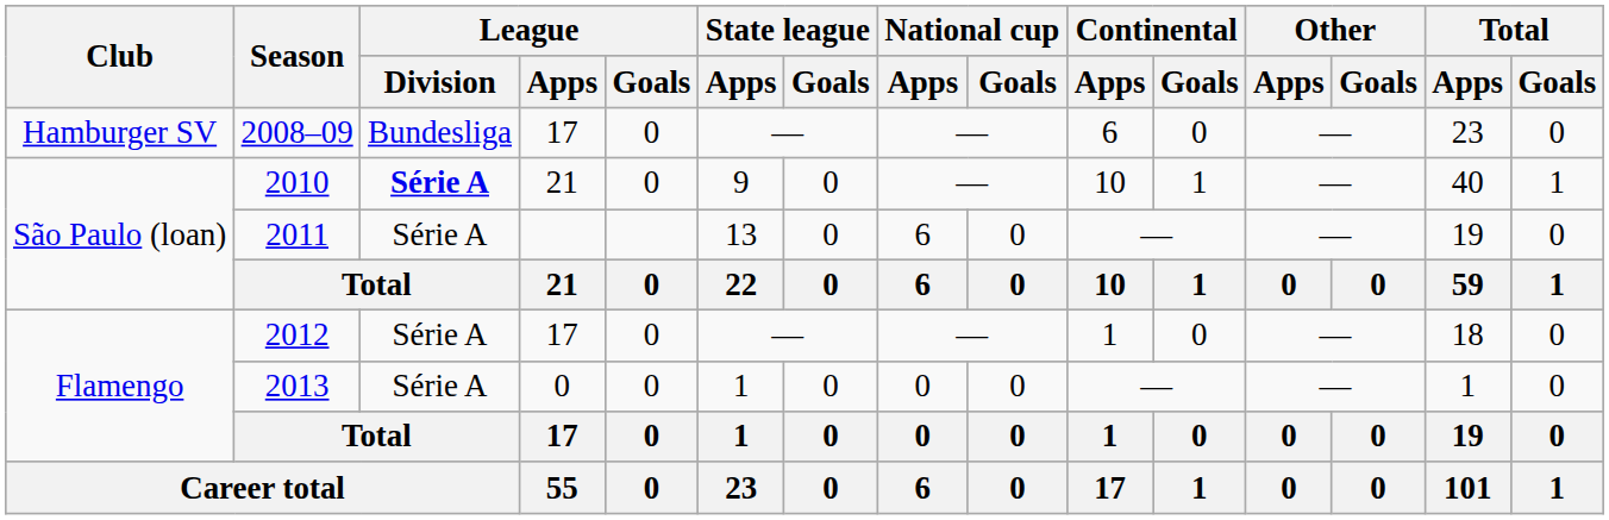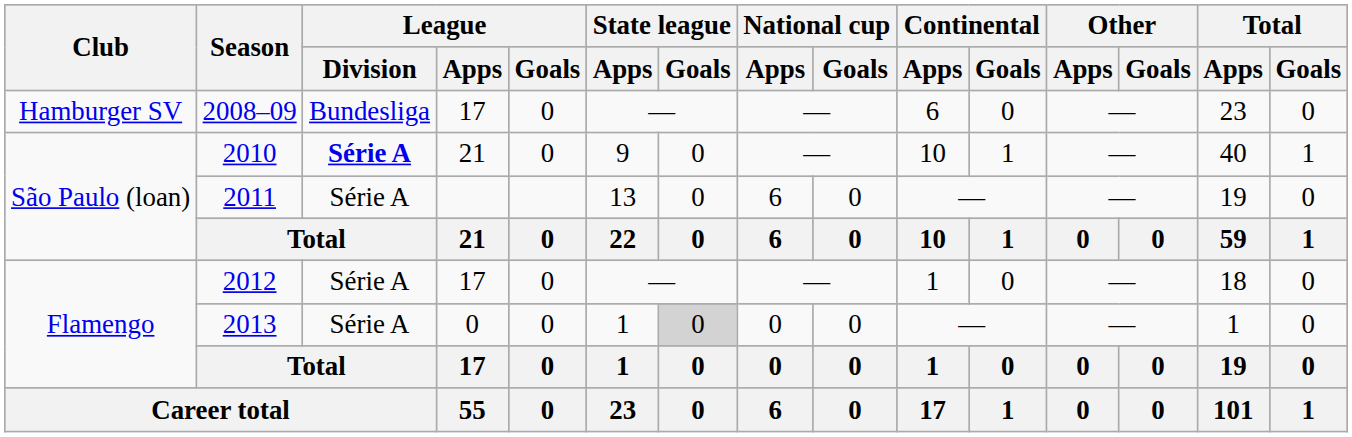2013 | State league / Goals: no background -> lightgrey background
